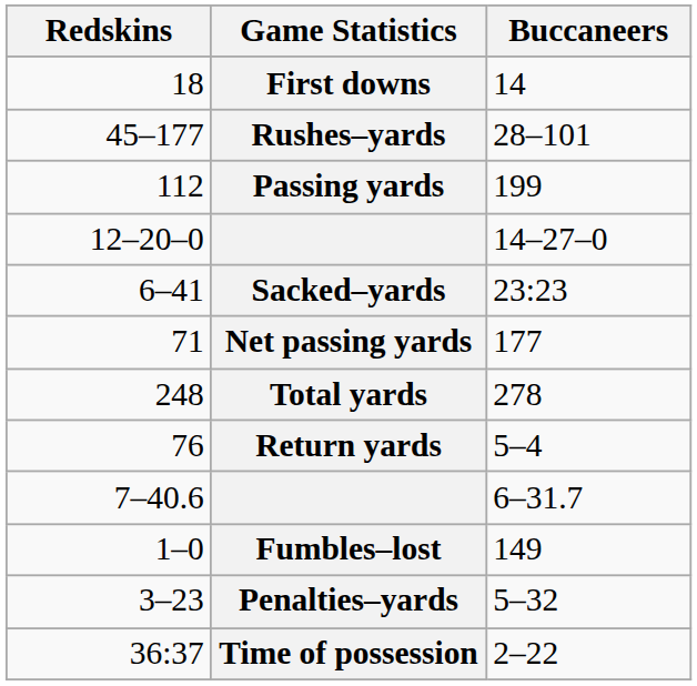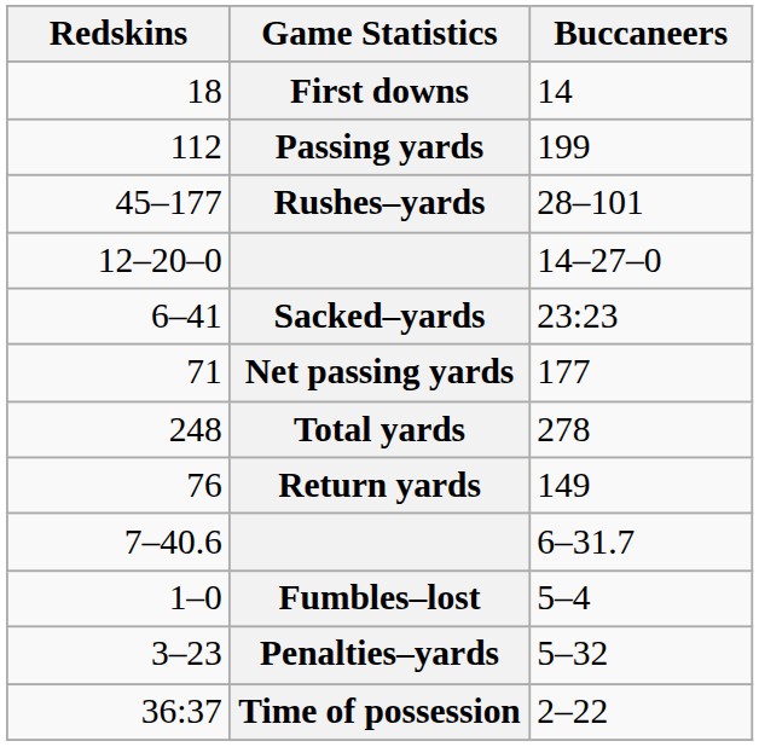rows swapped: Rushes–yards <-> Passing yards
Return yards | Buccaneers: 5–4 -> 149
Fumbles–lost | Buccaneers: 149 -> 5–4
